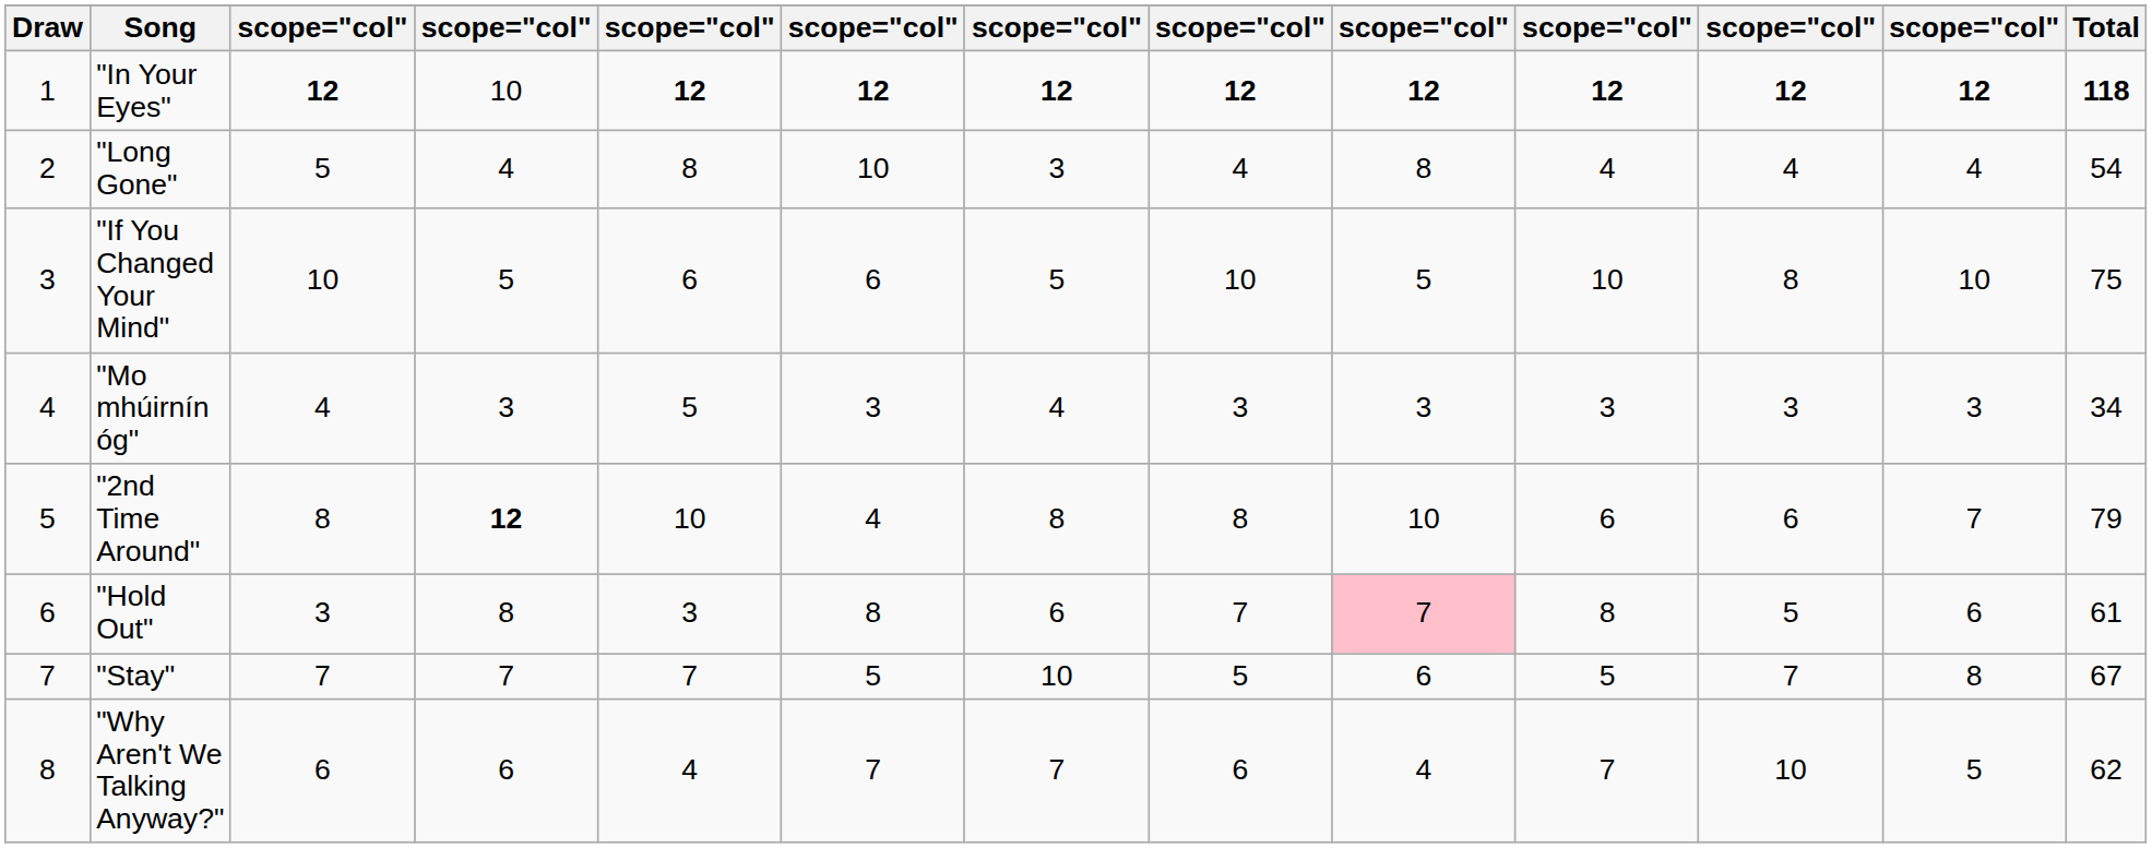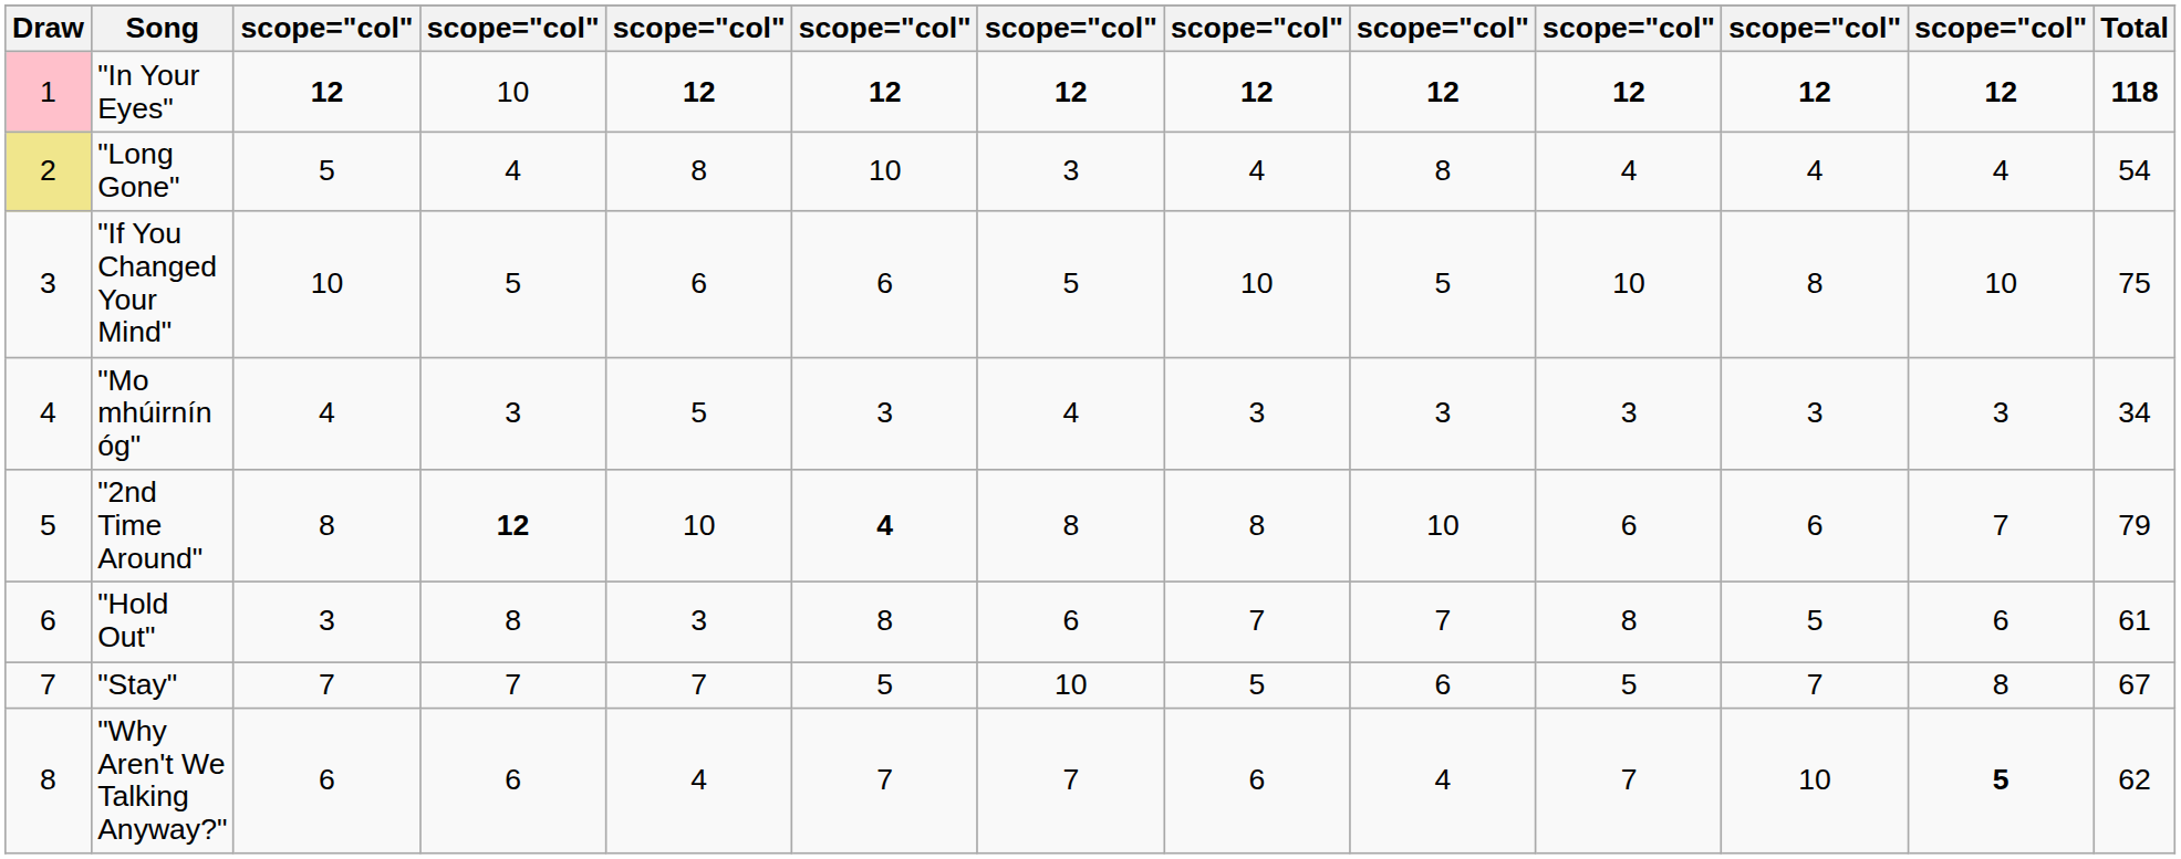"In Your Eyes" | Draw: no background -> pink background
"Long Gone" | Draw: no background -> khaki background
"2nd Time Around" | column 6: normal -> bold
"Hold Out" | column 9: pink background -> no background
"Why Aren't We Talking Anyway?" | column 12: normal -> bold
